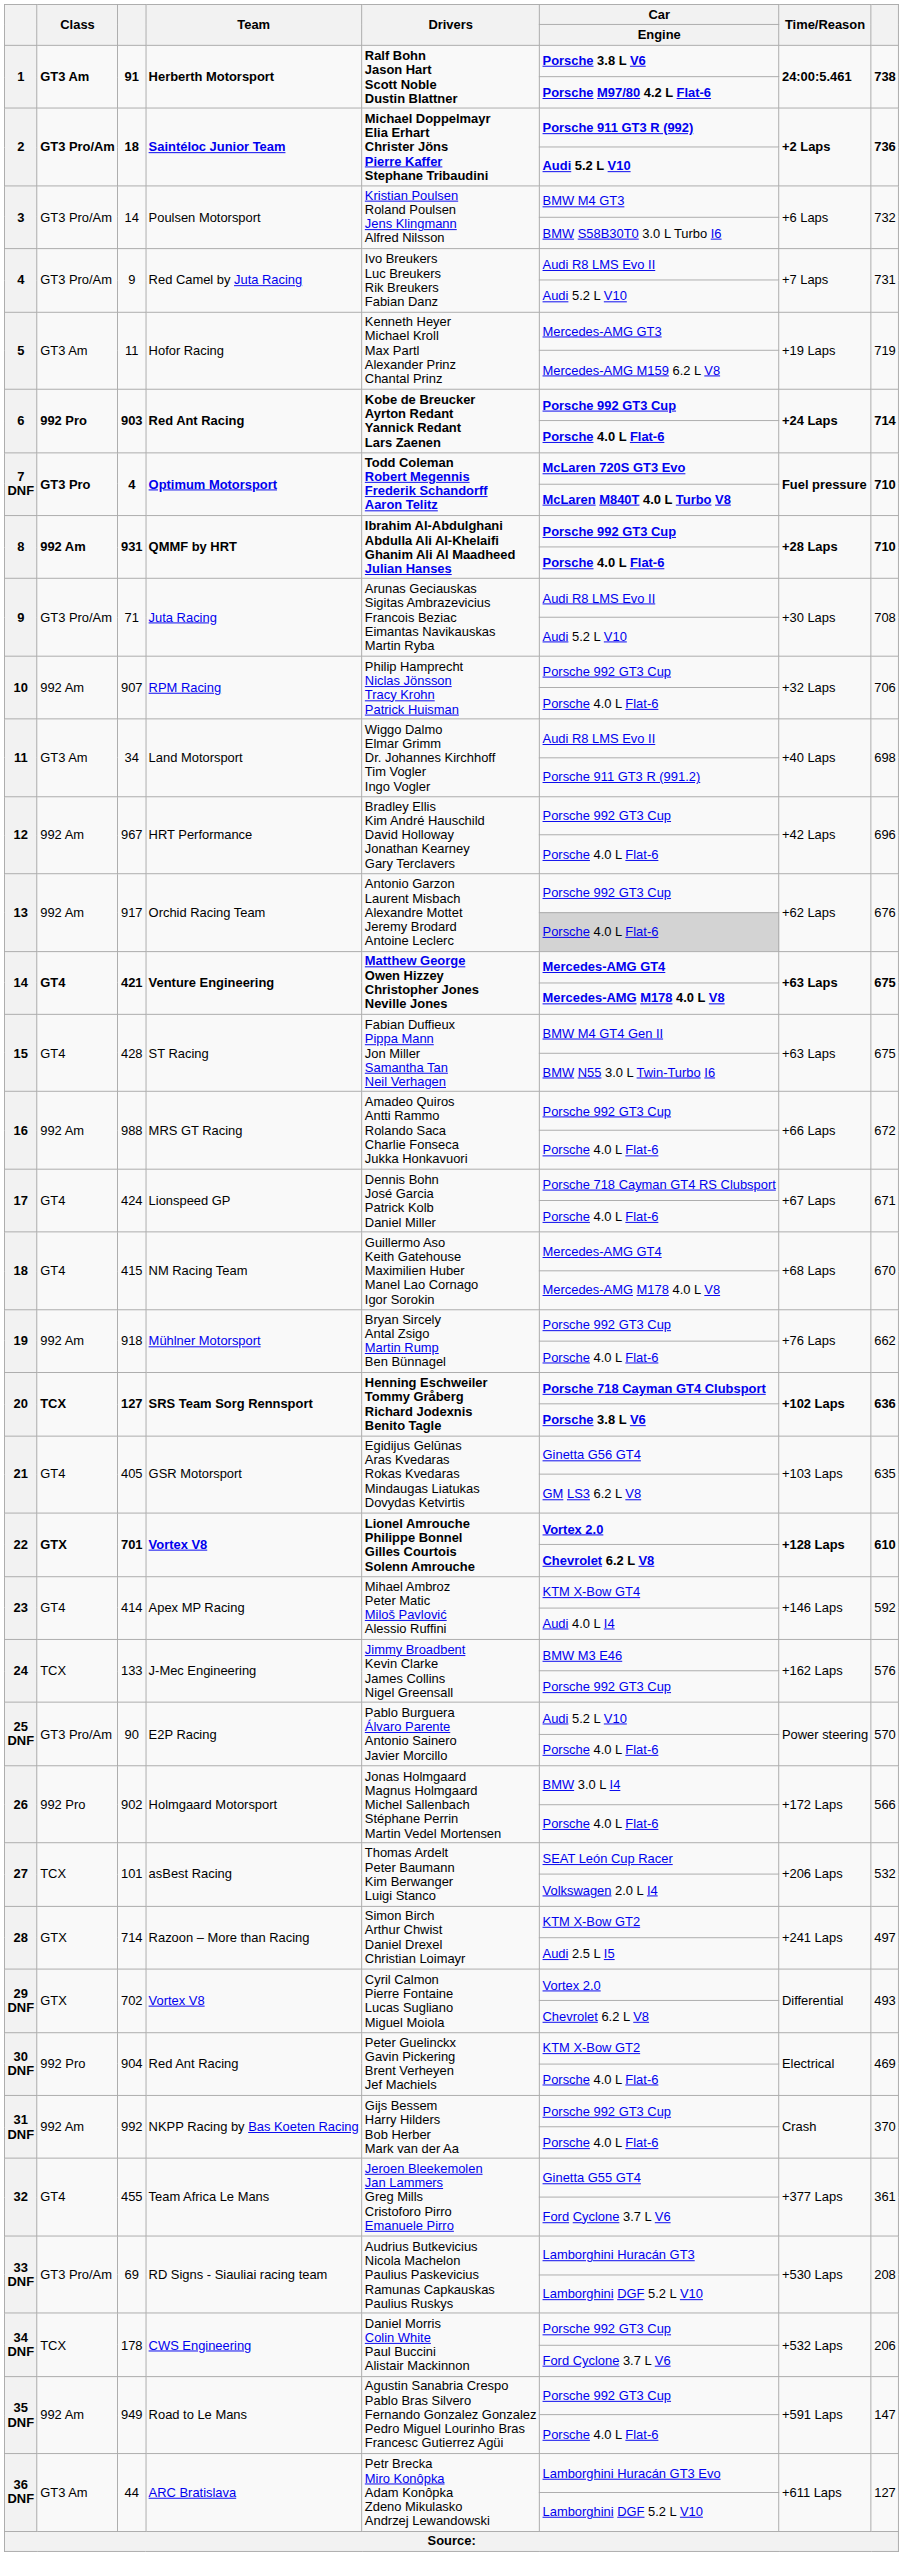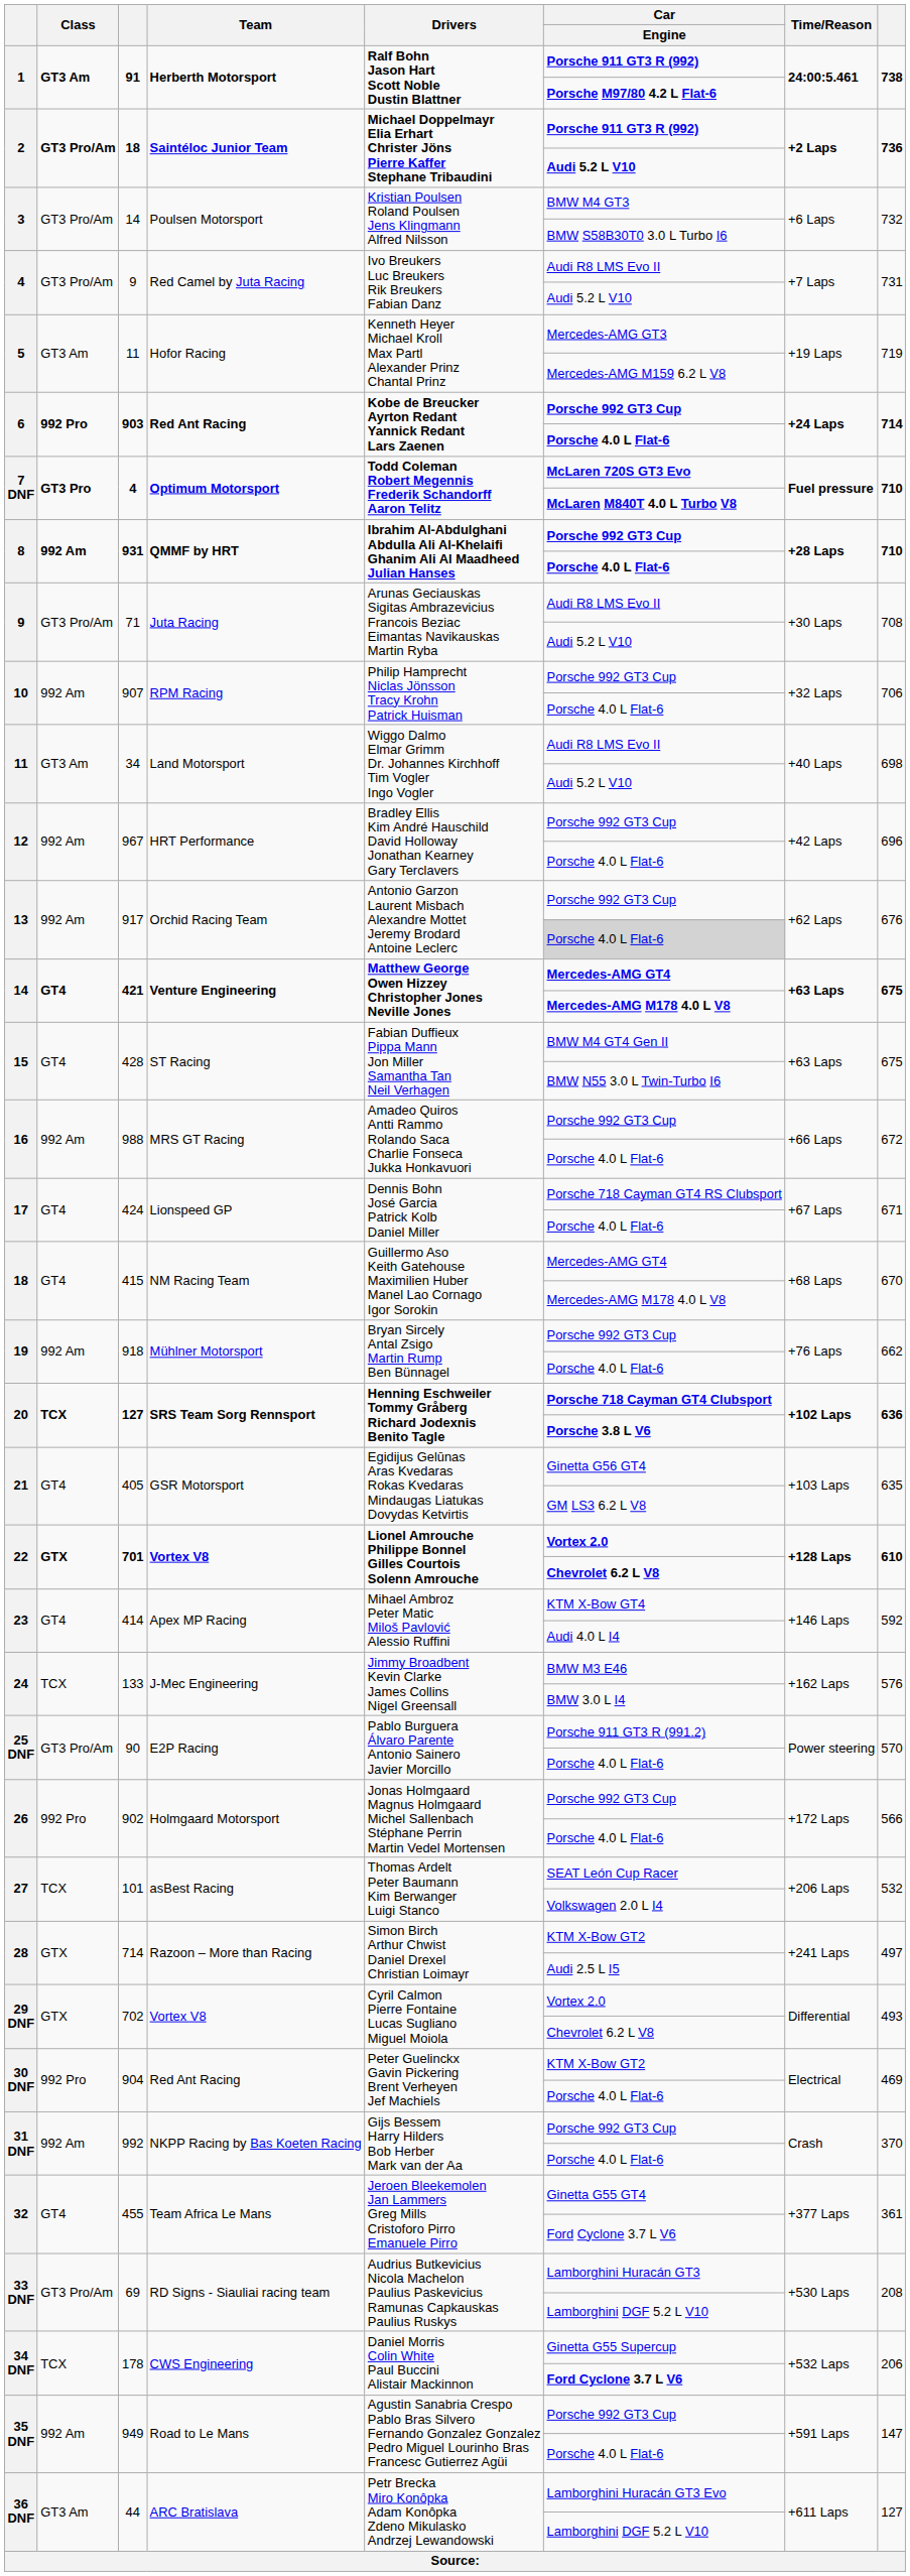row 3 | Car / Engine: Porsche 3.8 L V6 -> Porsche 911 GT3 R (992)
row 24 | Car / Engine: Porsche 911 GT3 R (991.2) -> Audi 5.2 L V10
row 50 | Car / Engine: Porsche 992 GT3 Cup -> BMW 3.0 L I4
row 51 | Car / Engine: Audi 5.2 L V10 -> Porsche 911 GT3 R (991.2)
row 53 | Car / Engine: BMW 3.0 L I4 -> Porsche 992 GT3 Cup
row 69 | Car / Engine: Porsche 992 GT3 Cup -> Ginetta G55 Supercup
row 70 | Car / Engine: normal -> bold
